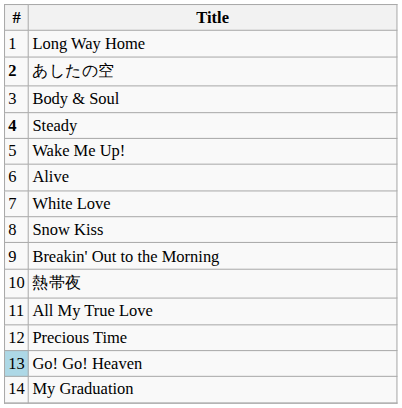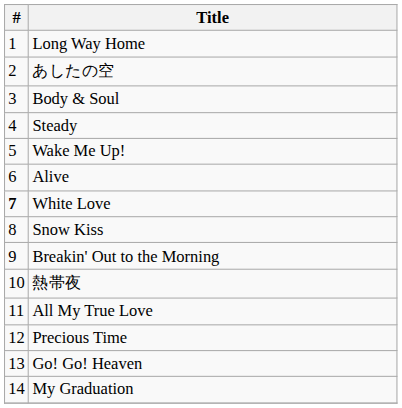あしたの空 | #: bold -> normal
Steady | #: bold -> normal
White Love | #: normal -> bold
Go! Go! Heaven | #: lightblue background -> no background
